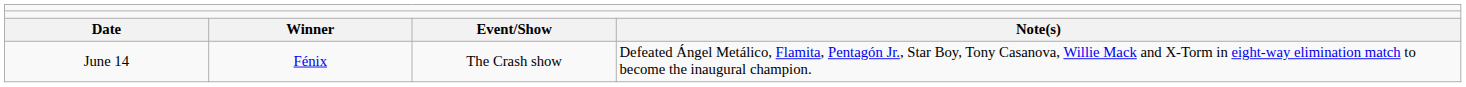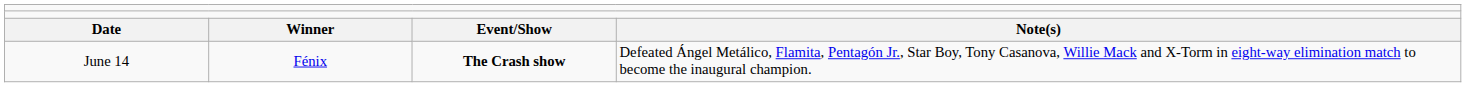June 14 | column 3: normal -> bold
